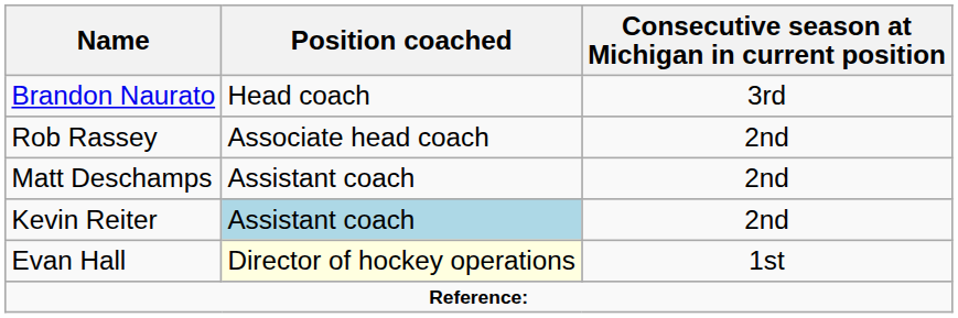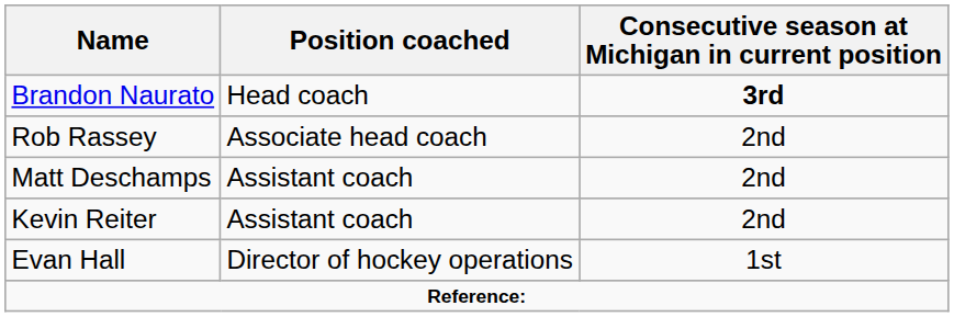Brandon Naurato | Consecutive season at Michigan in current position: normal -> bold
Kevin Reiter | Position coached: lightblue background -> no background
Evan Hall | Position coached: lightyellow background -> no background
